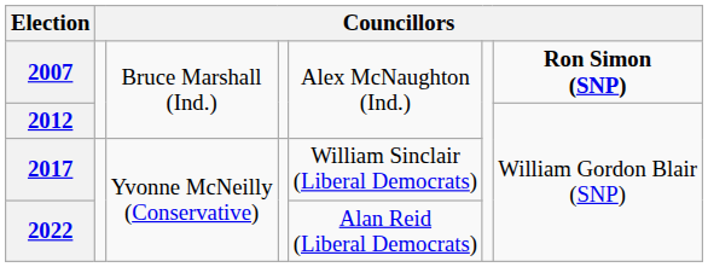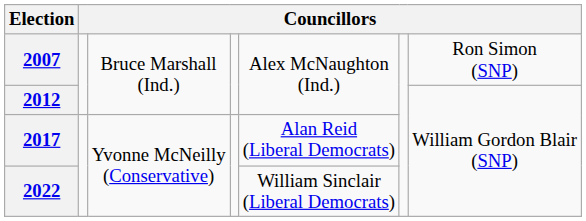2007 | column 7: bold -> normal
2017 | column 5: William Sinclair (Liberal Democrats) -> Alan Reid (Liberal Democrats)
2022 | column 5: Alan Reid (Liberal Democrats) -> William Sinclair (Liberal Democrats)
